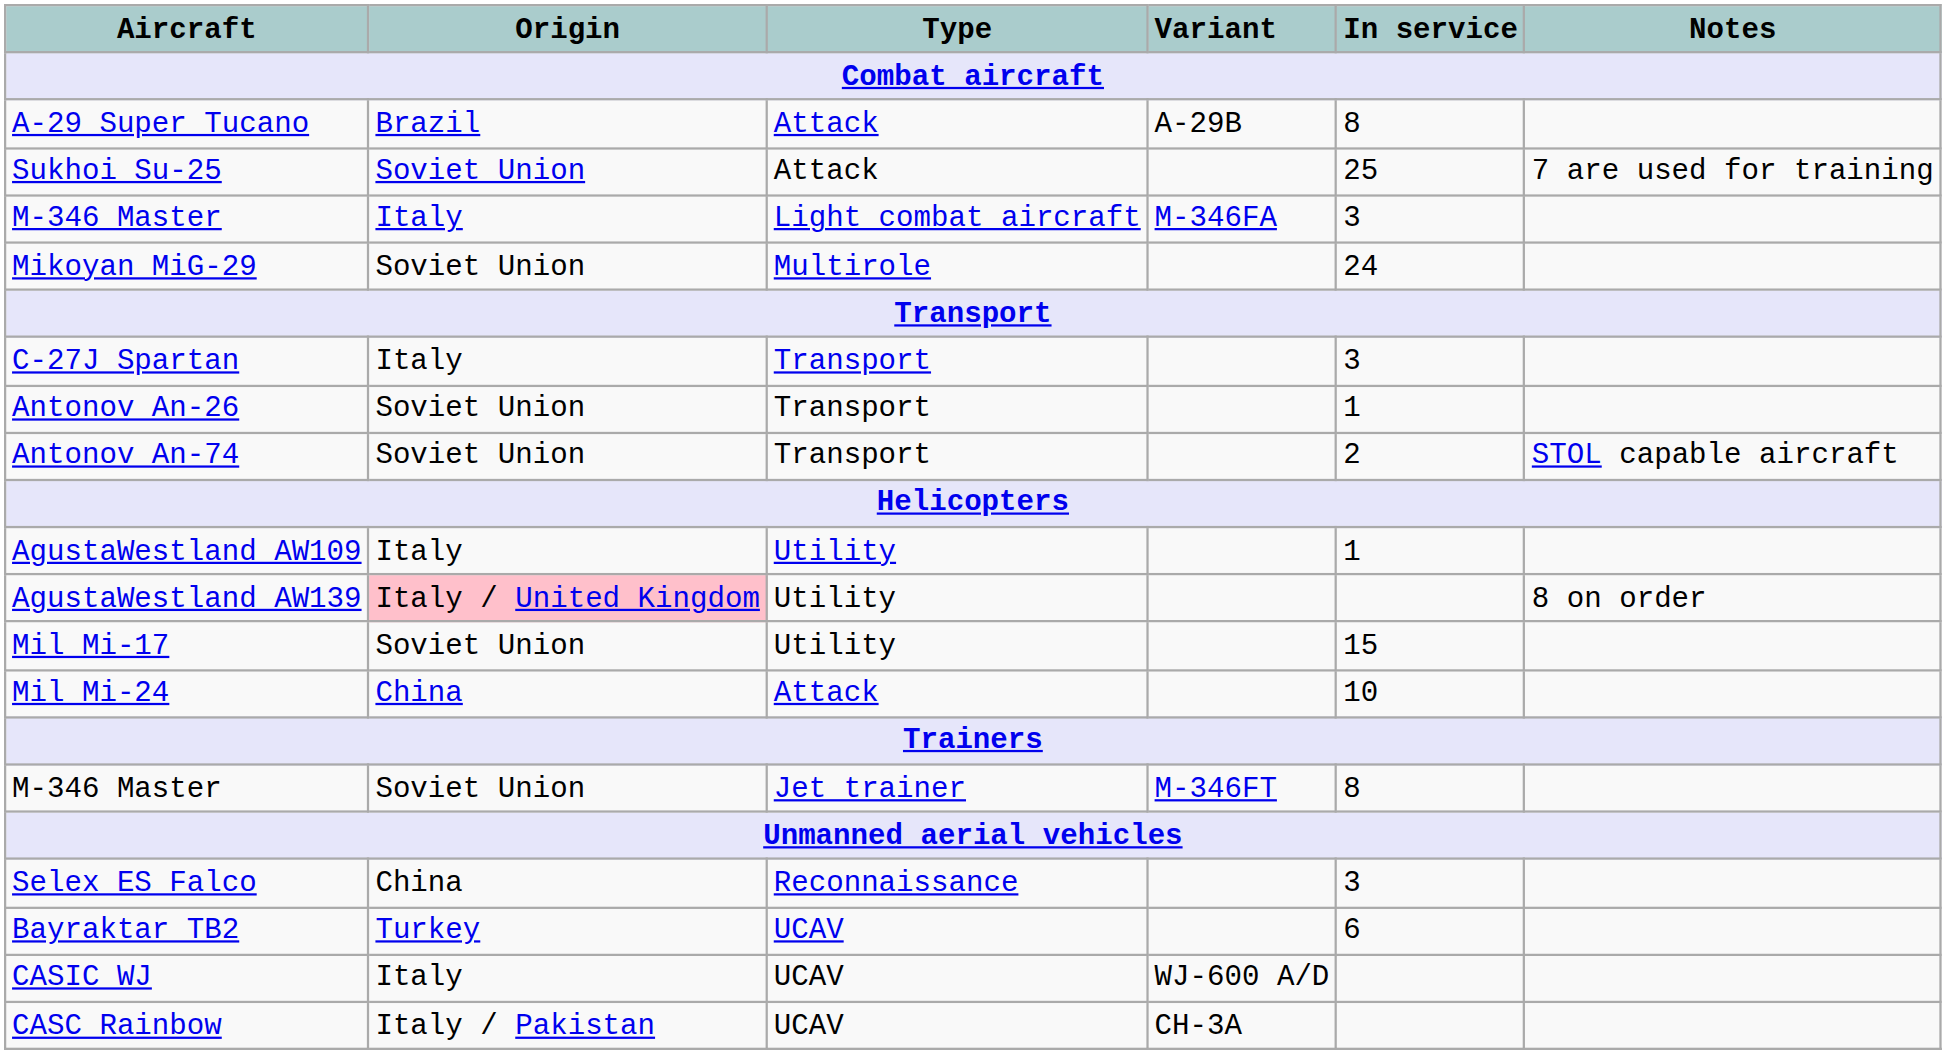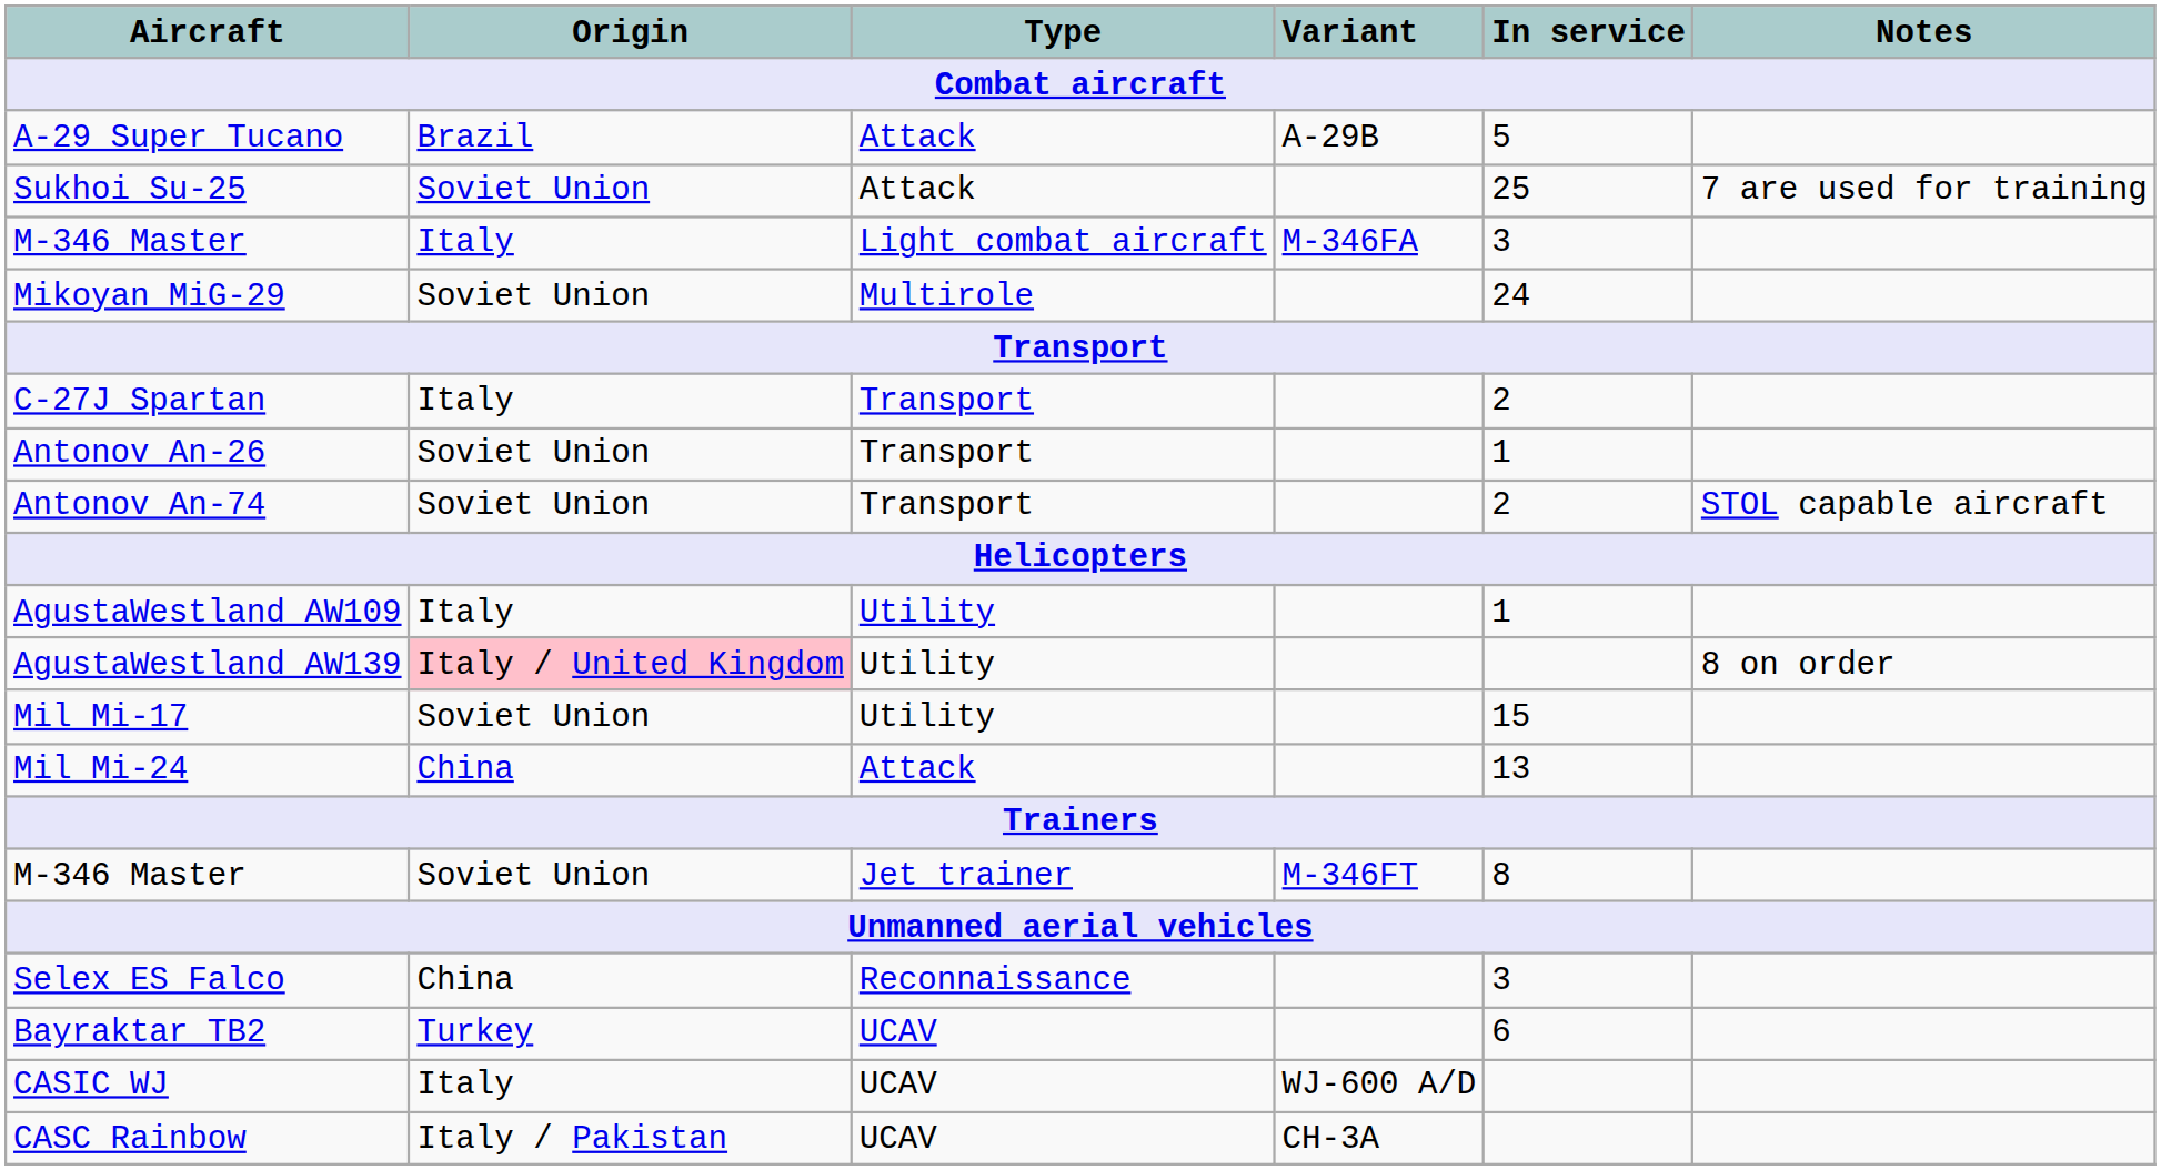A-29 Super Tucano | In service: 8 -> 5
C-27J Spartan | In service: 3 -> 2
Mil Mi-24 | In service: 10 -> 13
